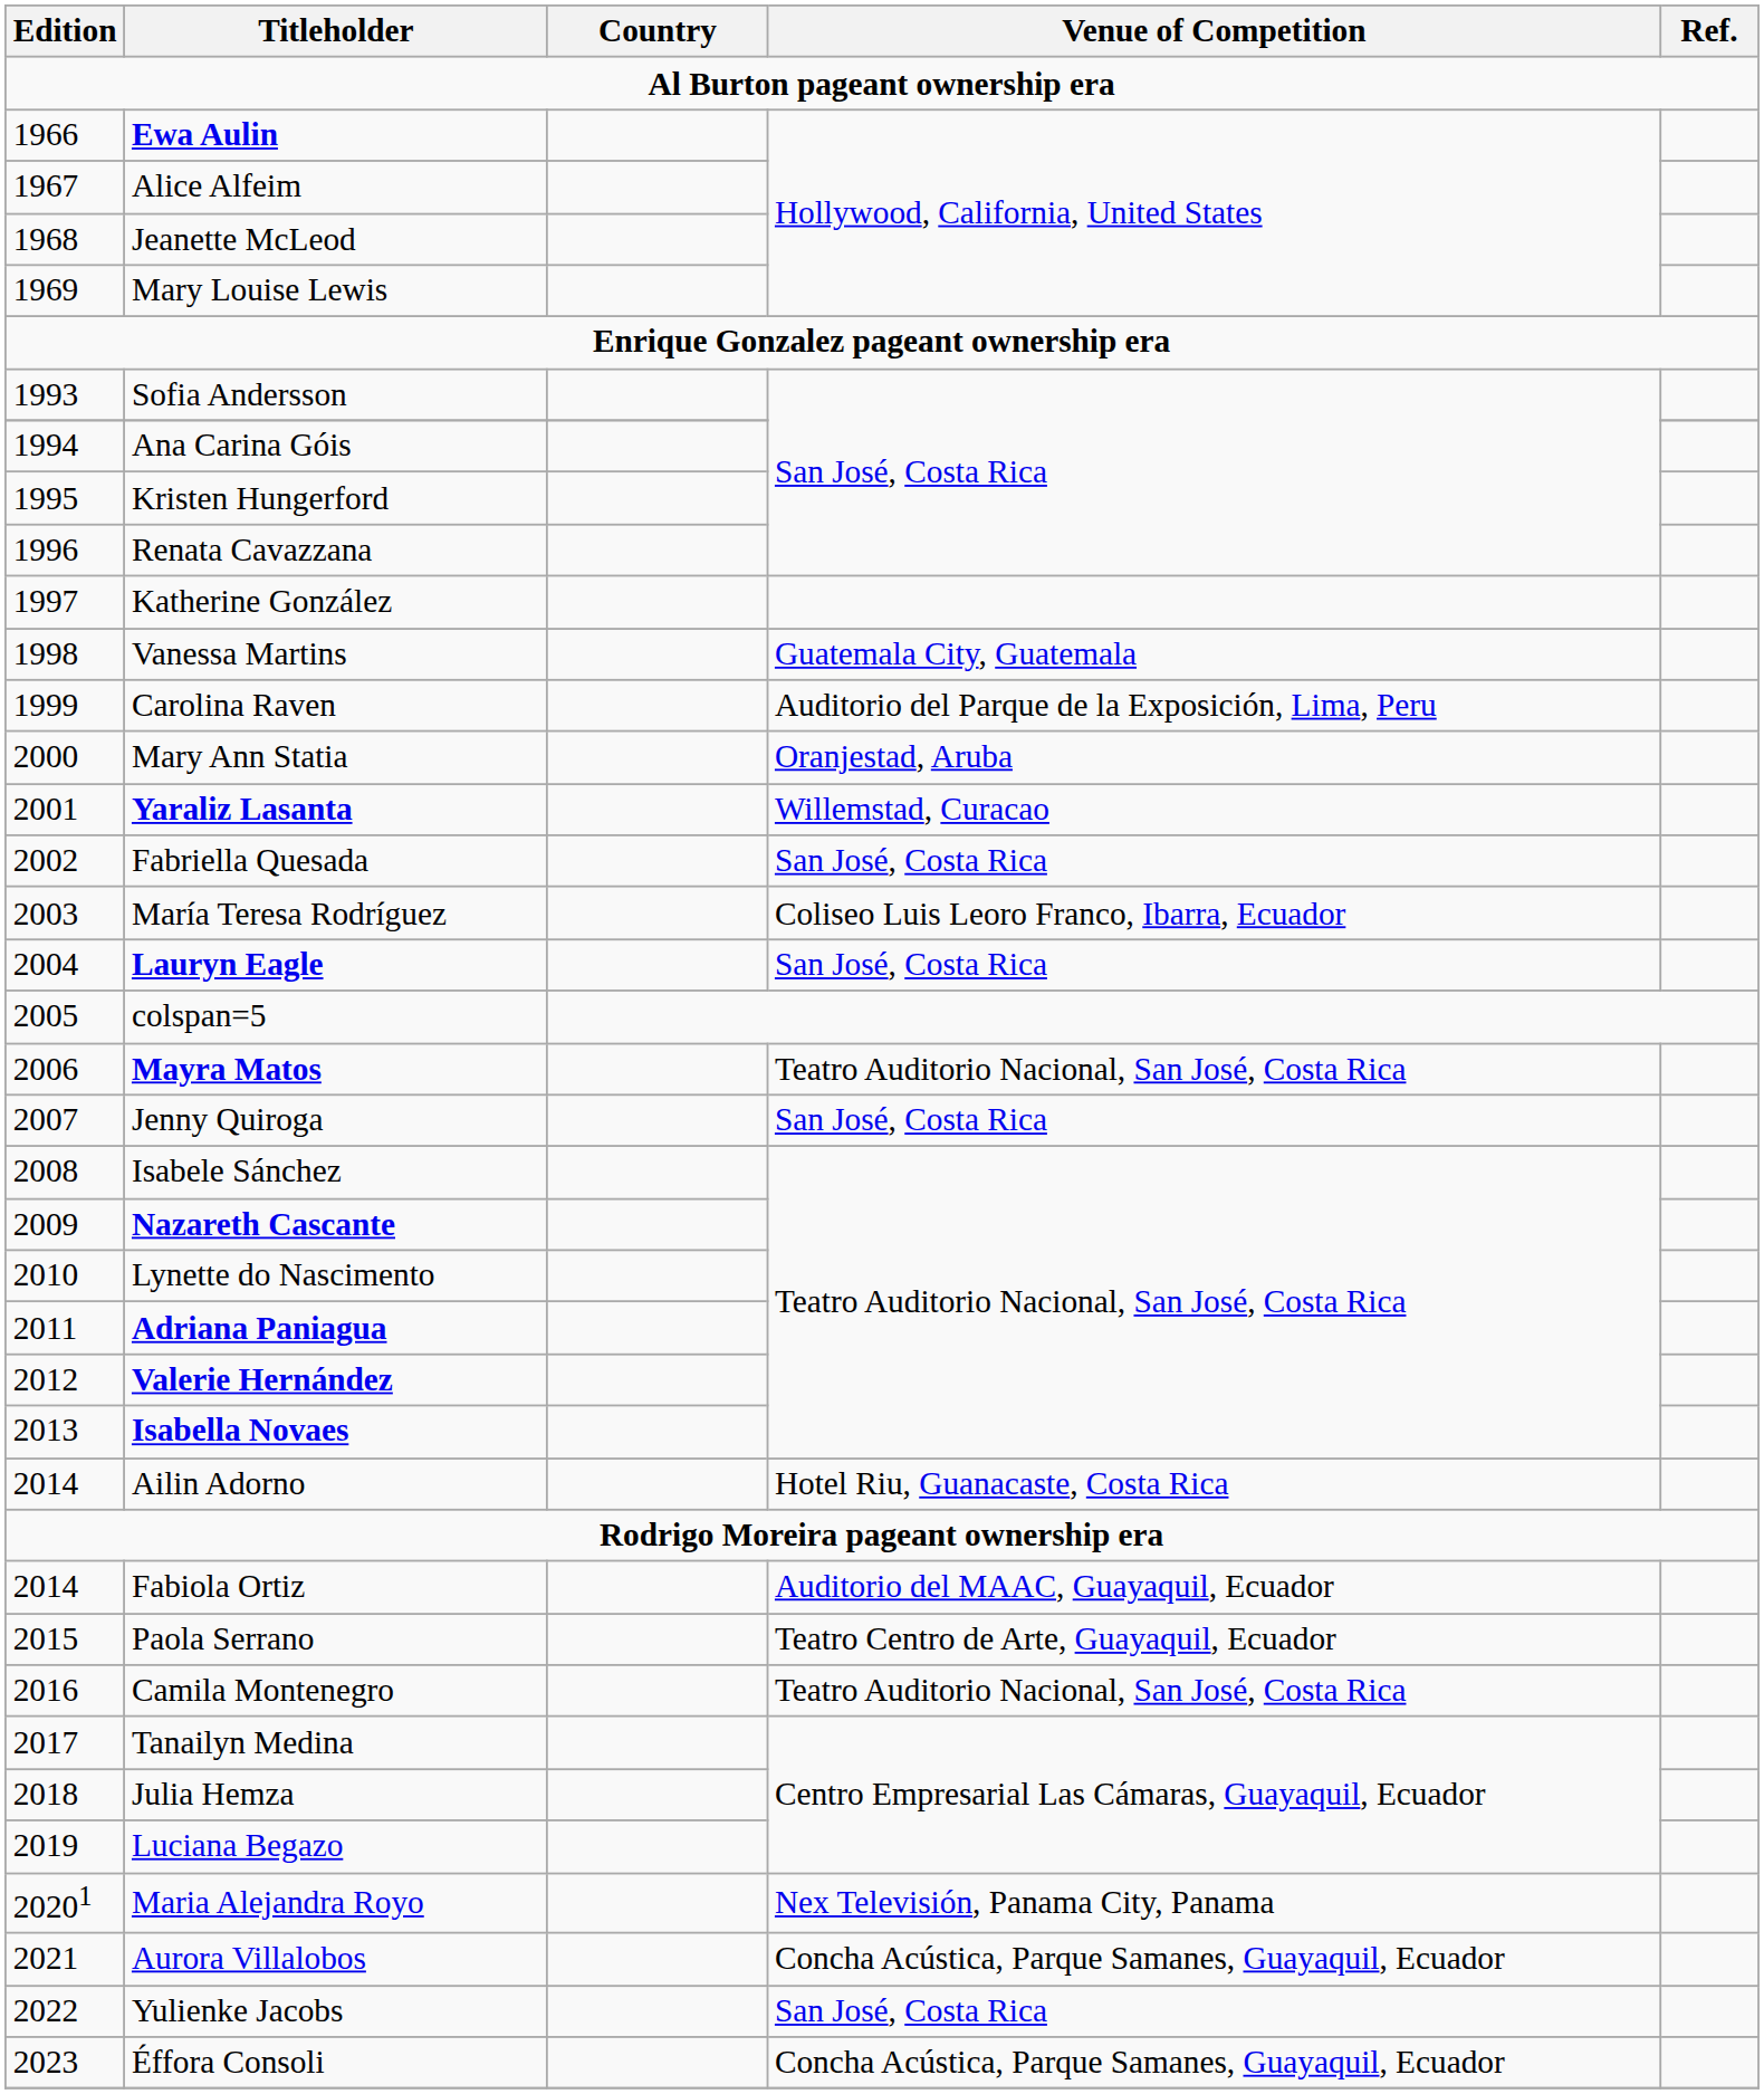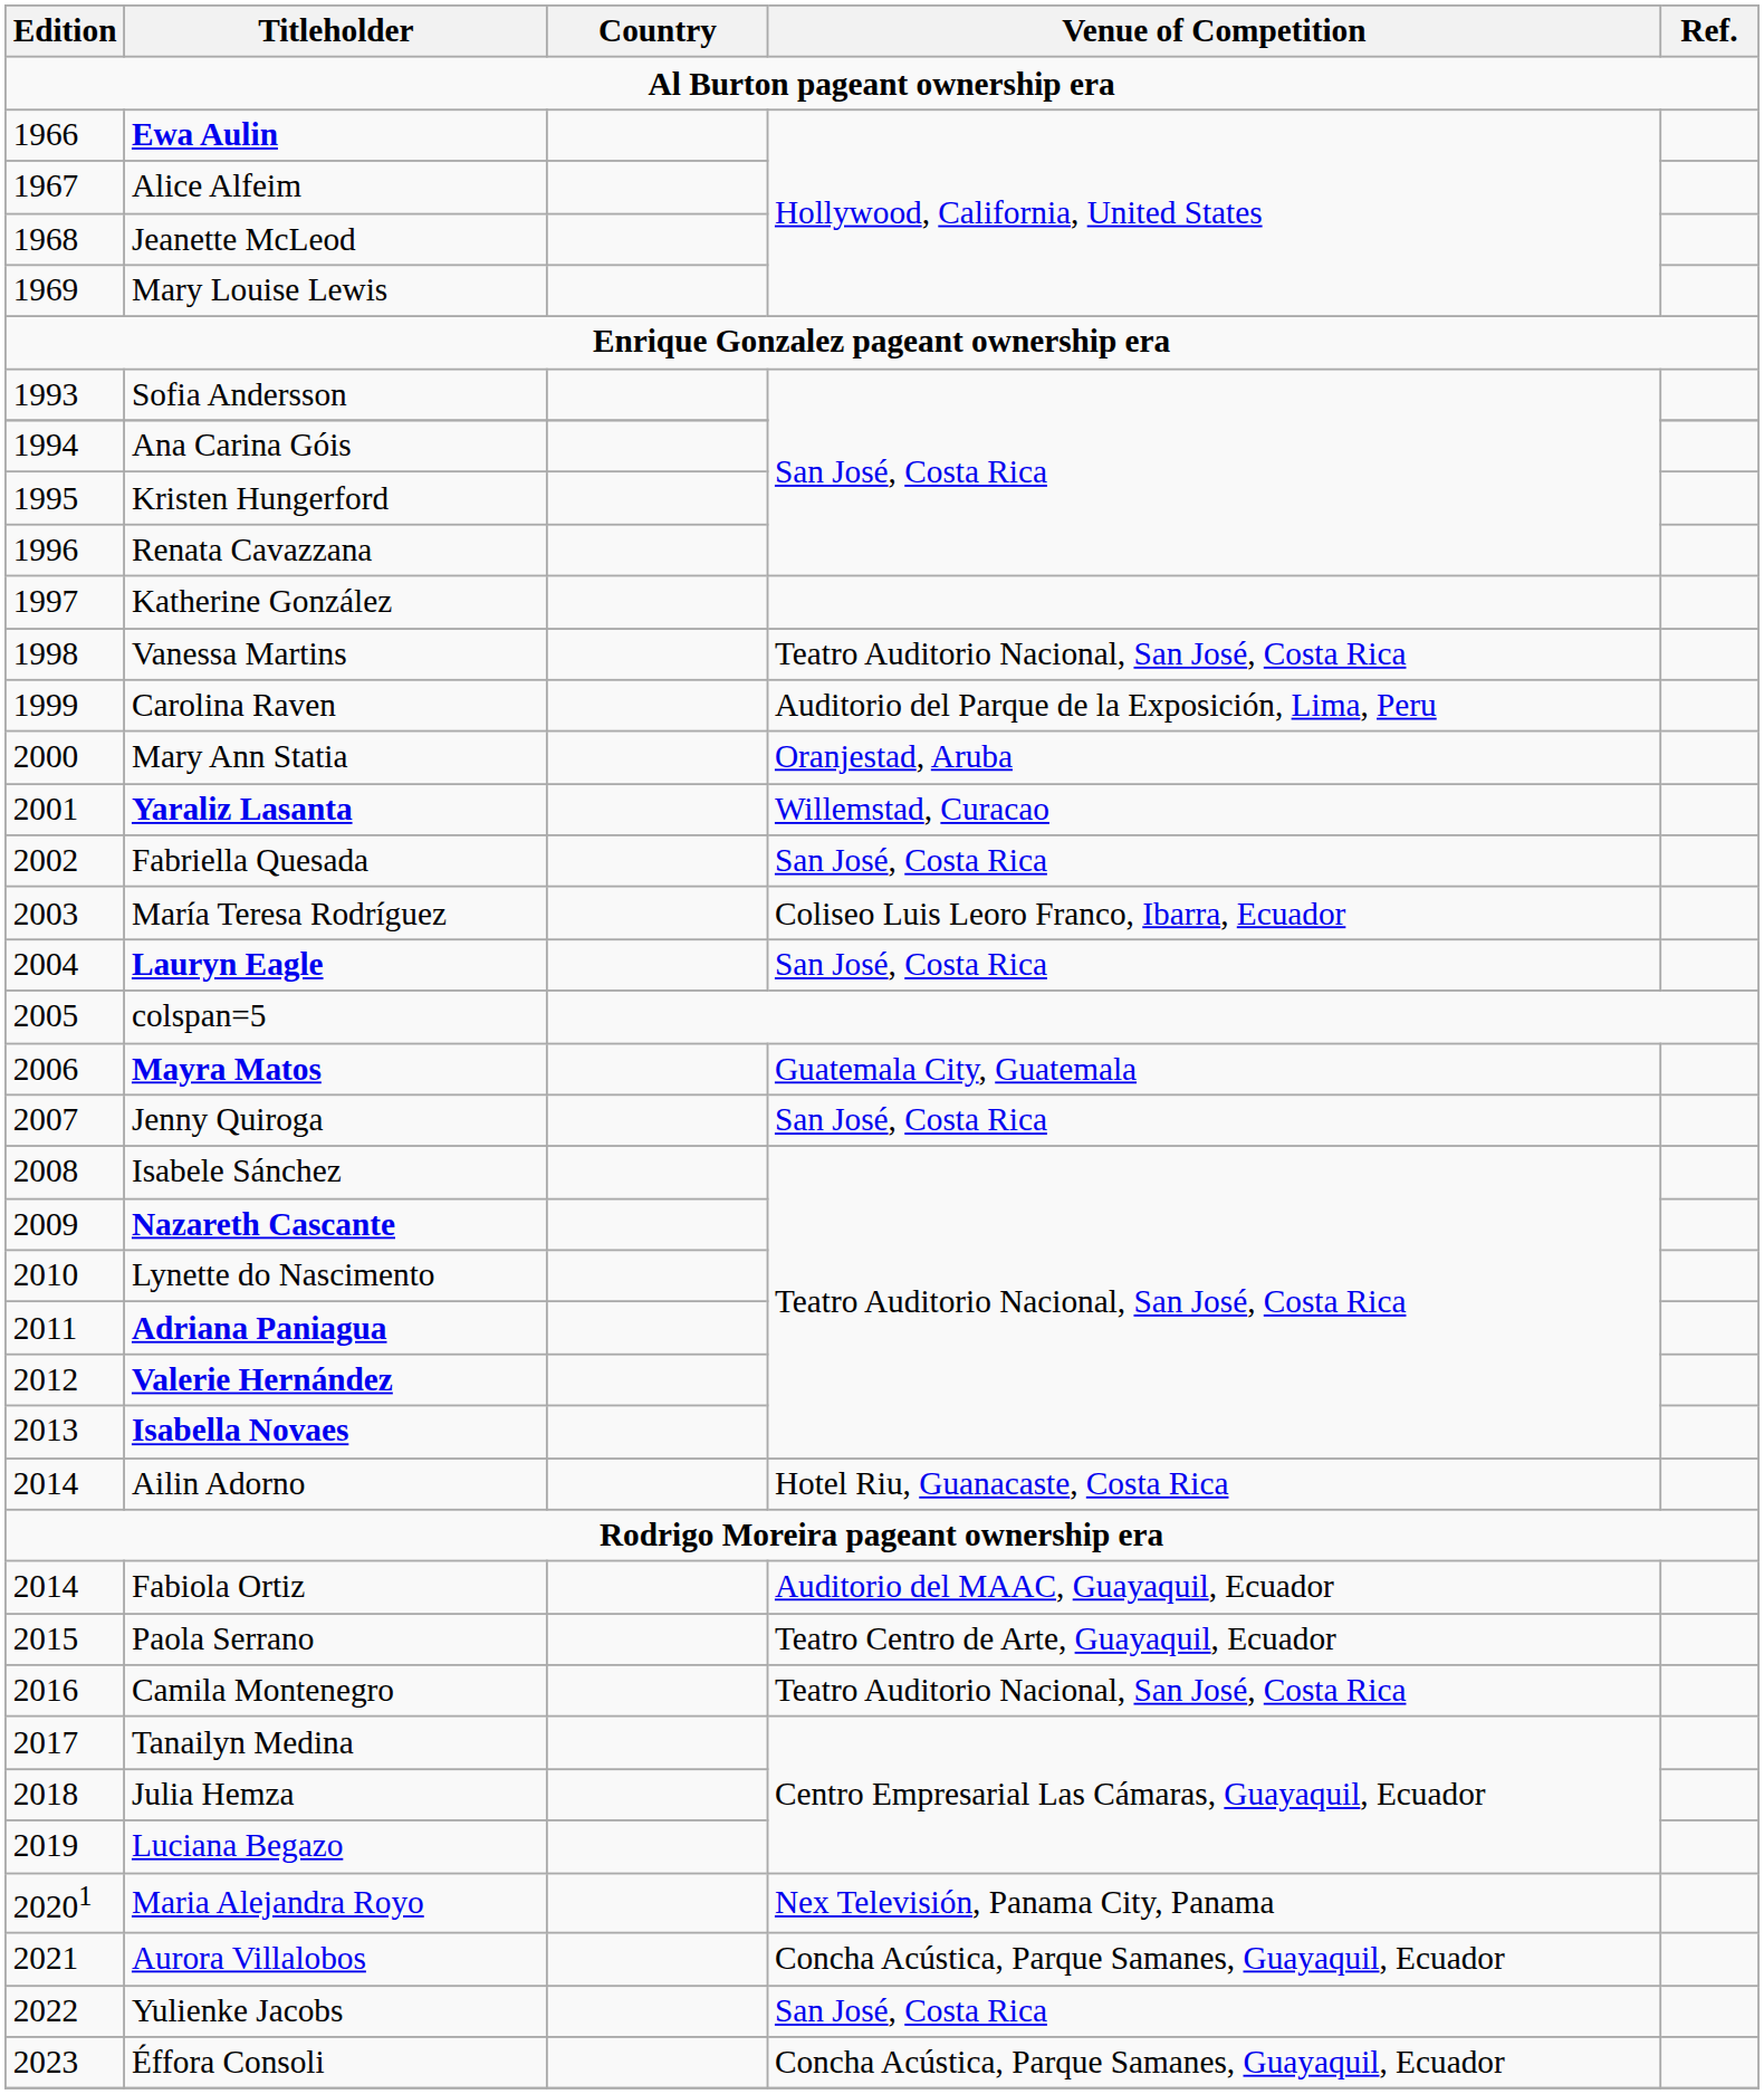Vanessa Martins | Venue of Competition: Guatemala City, Guatemala -> Teatro Auditorio Nacional, San José, Costa Rica
Mayra Matos | Venue of Competition: Teatro Auditorio Nacional, San José, Costa Rica -> Guatemala City, Guatemala
